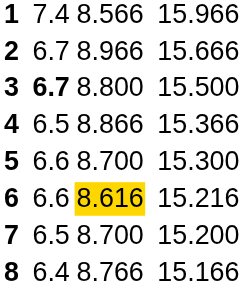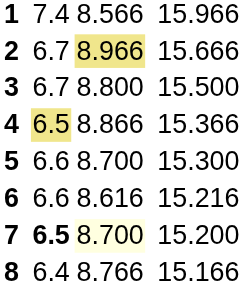2 | column 3: no background -> khaki background
3 | column 2: bold -> normal
4 | column 2: no background -> khaki background
6 | column 3: gold background -> no background
7 | column 2: normal -> bold
7 | column 3: no background -> lightyellow background
